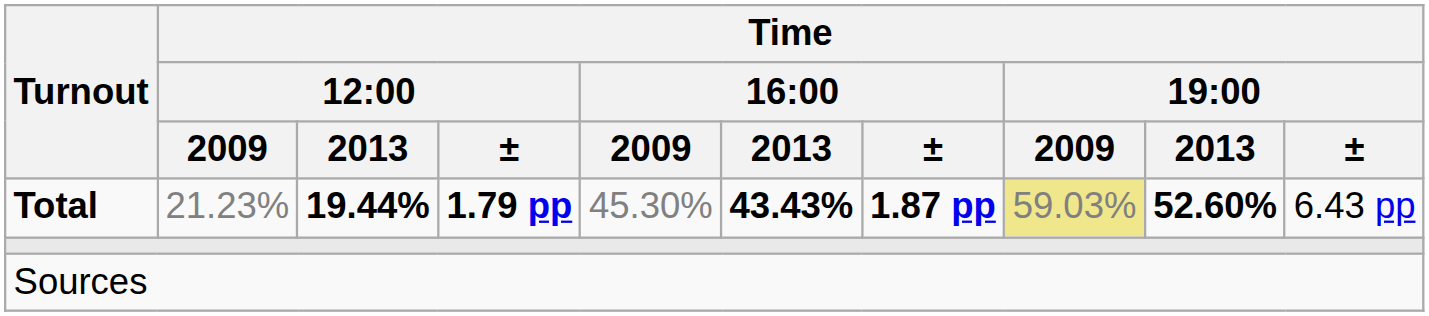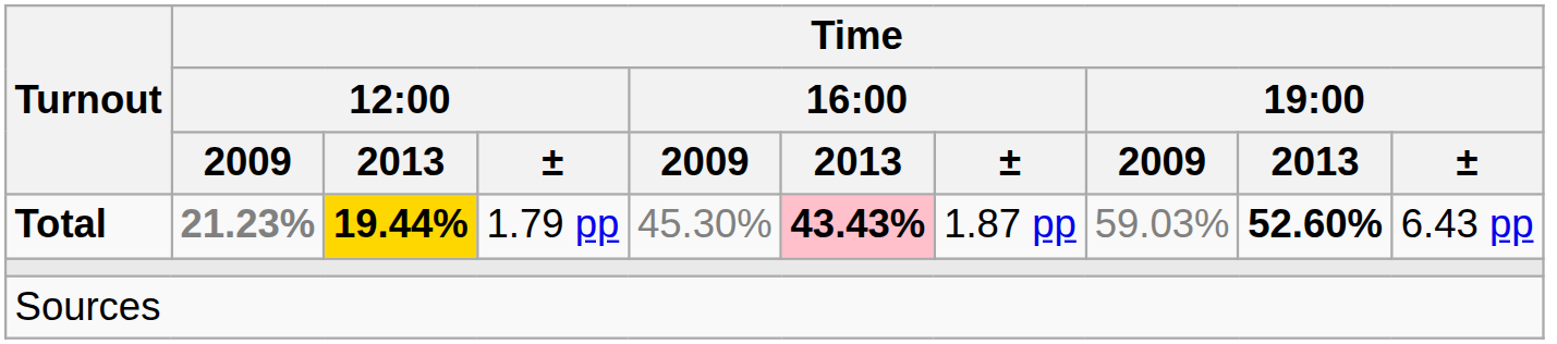Total | Time / 12:00 / 2009: normal -> bold
Total | Time / 12:00 / 2013: no background -> gold background
Total | Time / 12:00 / ±: bold -> normal
Total | Time / 16:00 / 2013: no background -> pink background
Total | Time / 16:00 / ±: bold -> normal
Total | Time / 19:00 / 2009: khaki background -> no background
